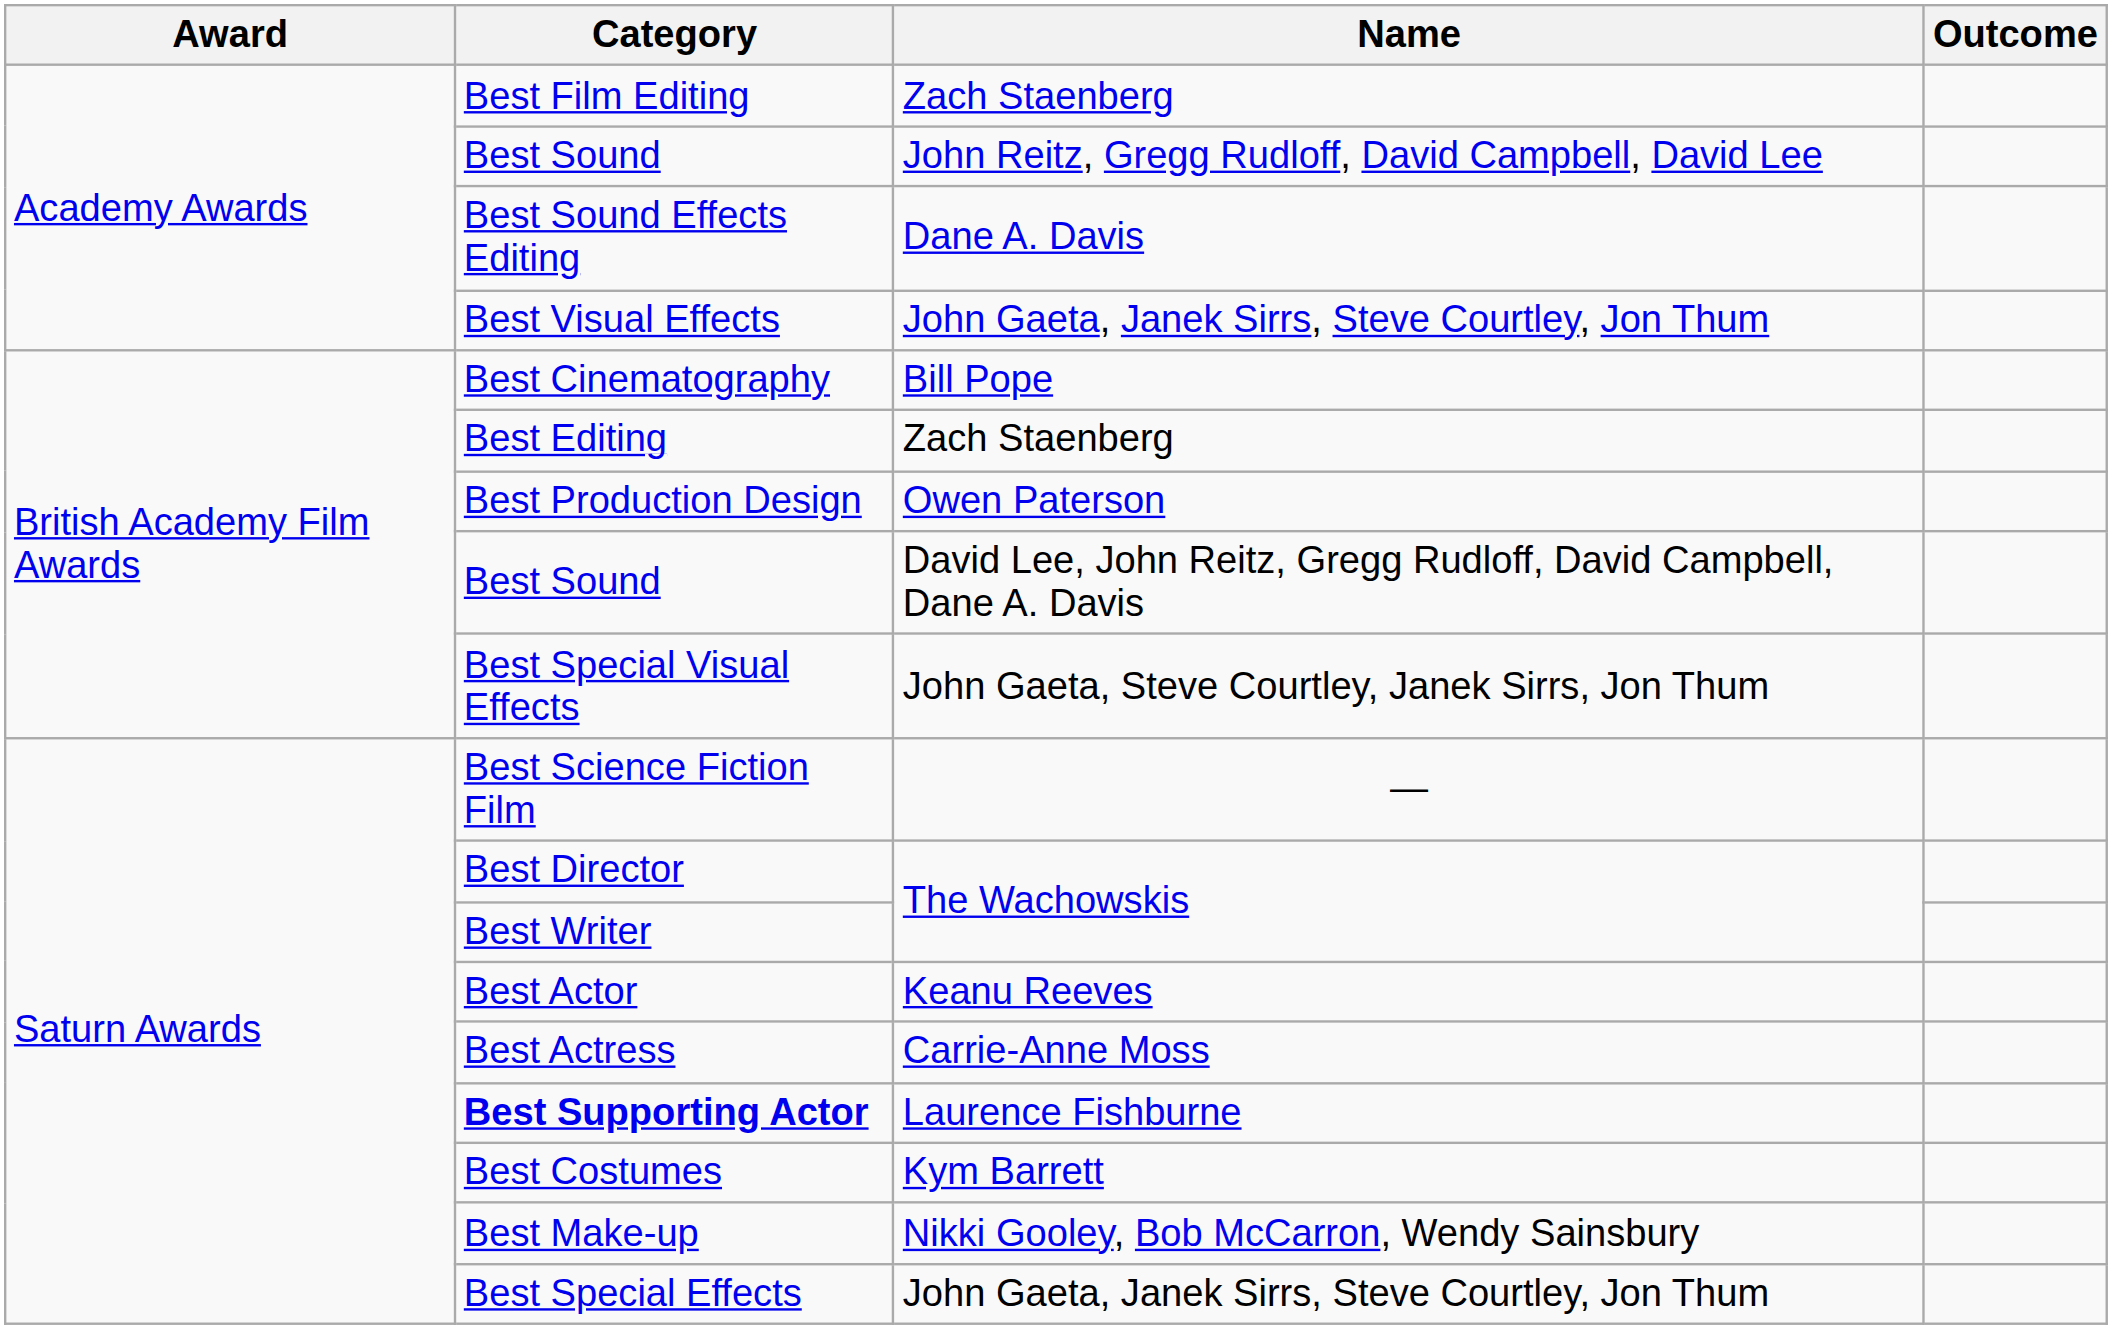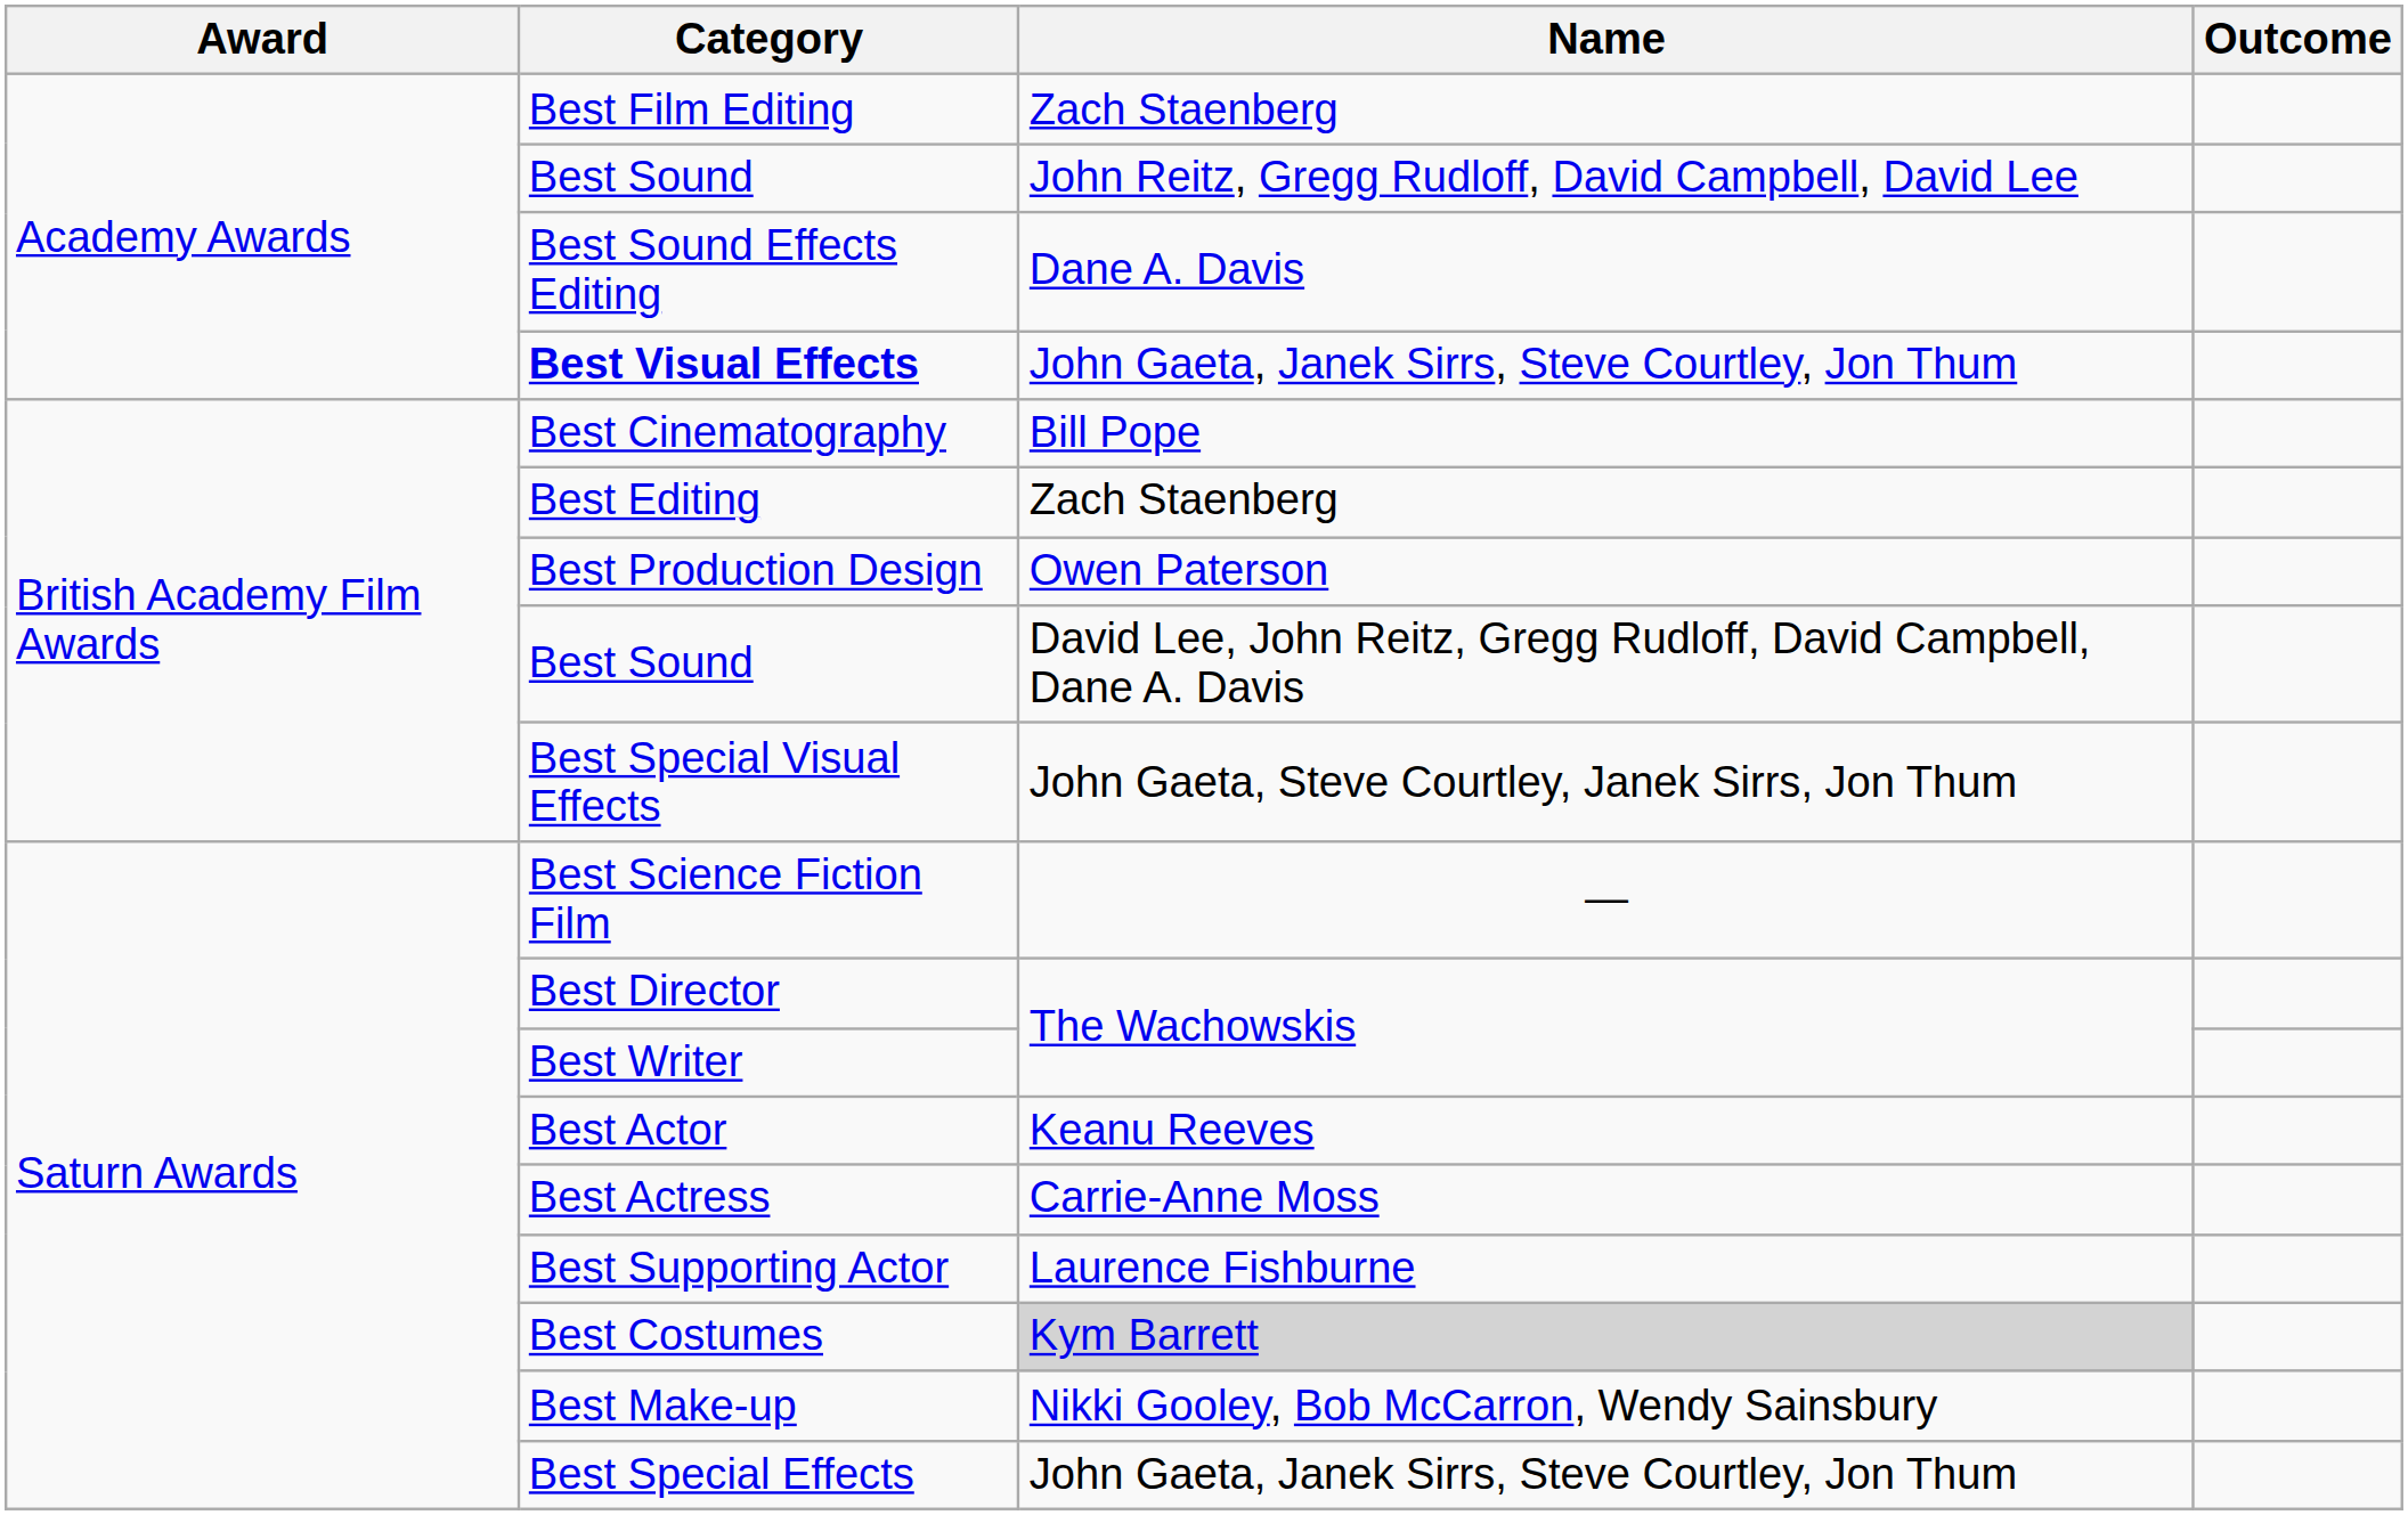Best Visual Effects | Category: normal -> bold
Best Supporting Actor | Category: bold -> normal
Best Costumes | Name: no background -> lightgrey background
